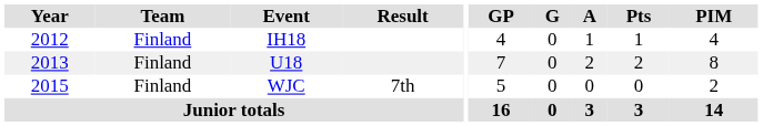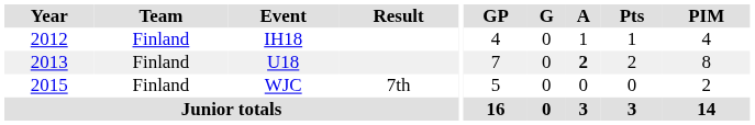U18 | A: normal -> bold
